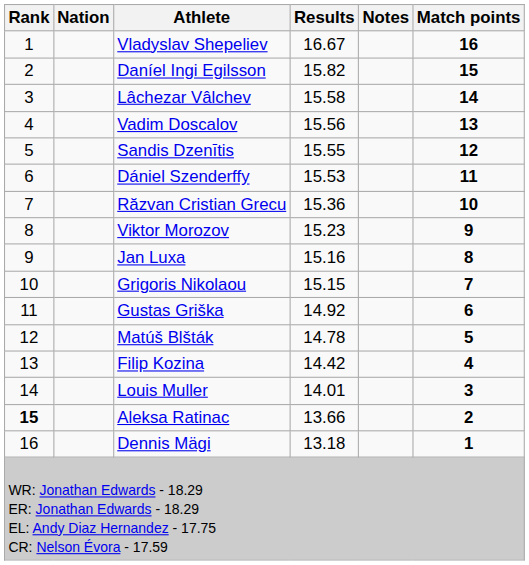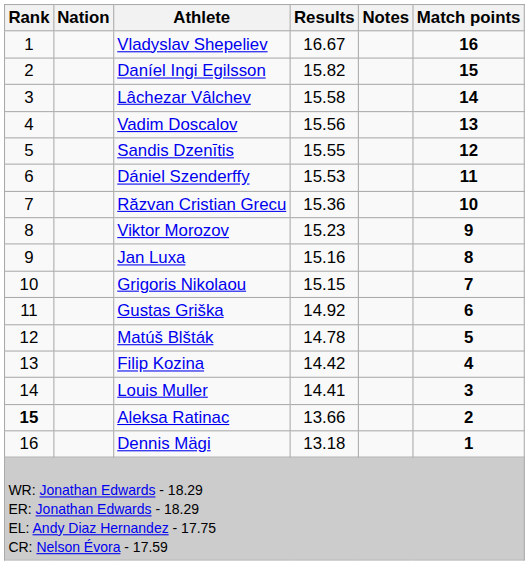Louis Muller | Results: 14.01 -> 14.41
